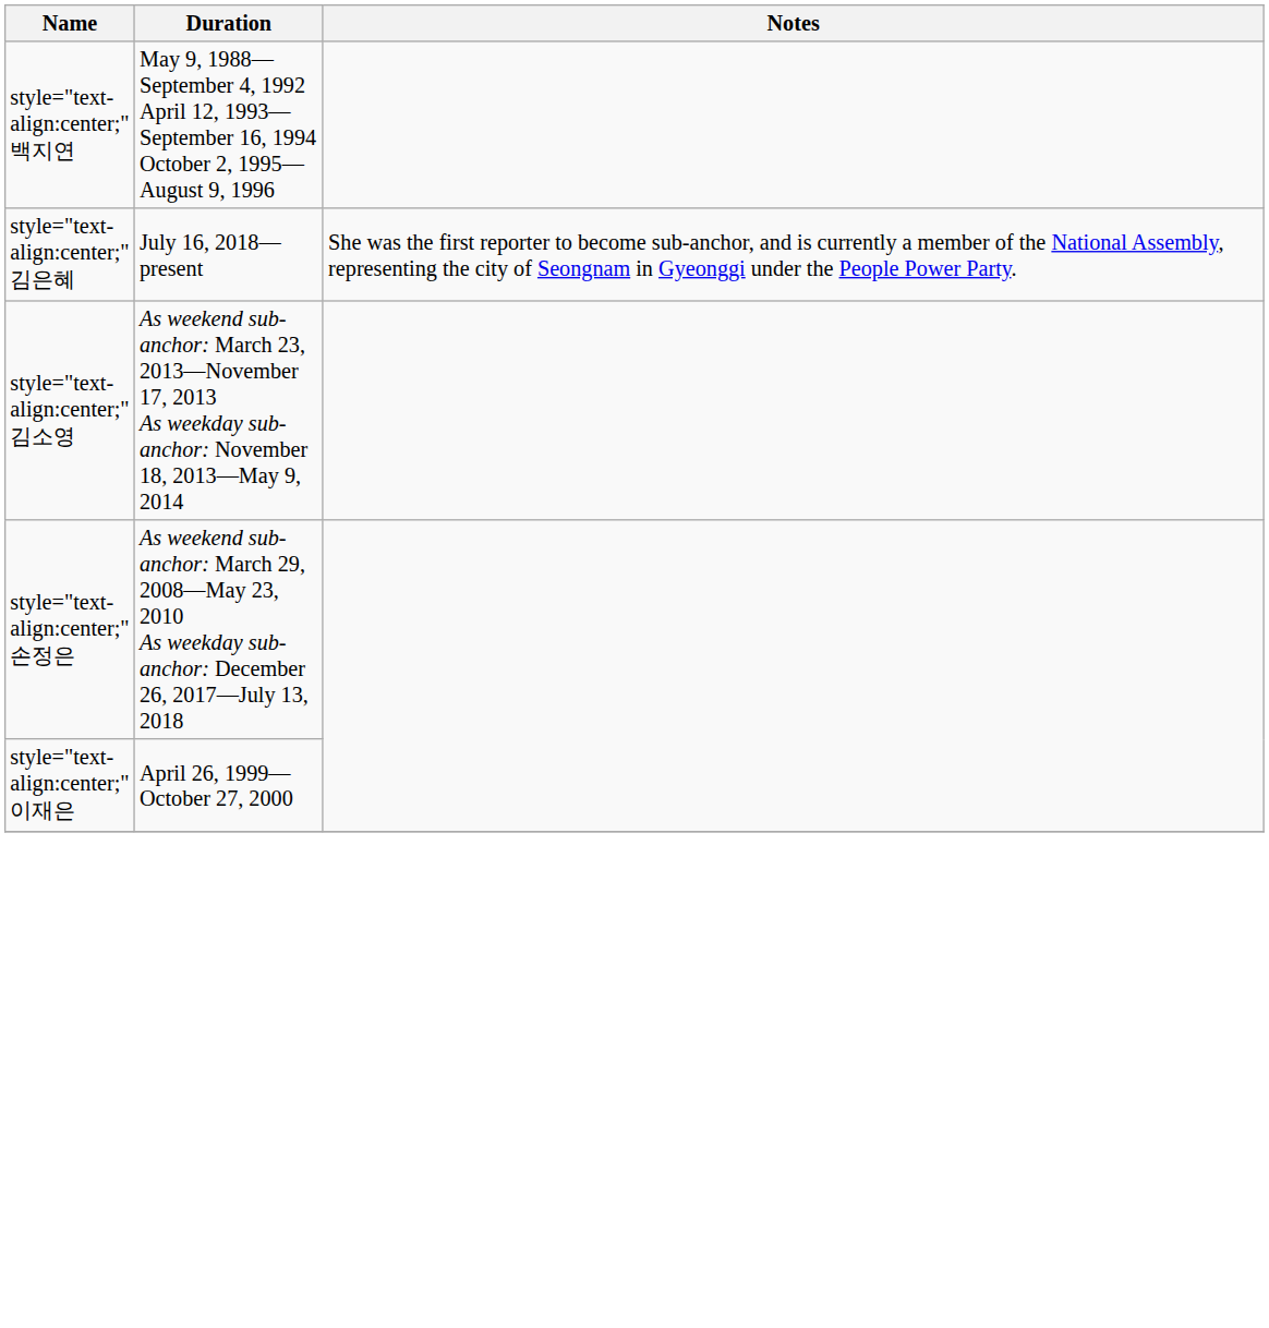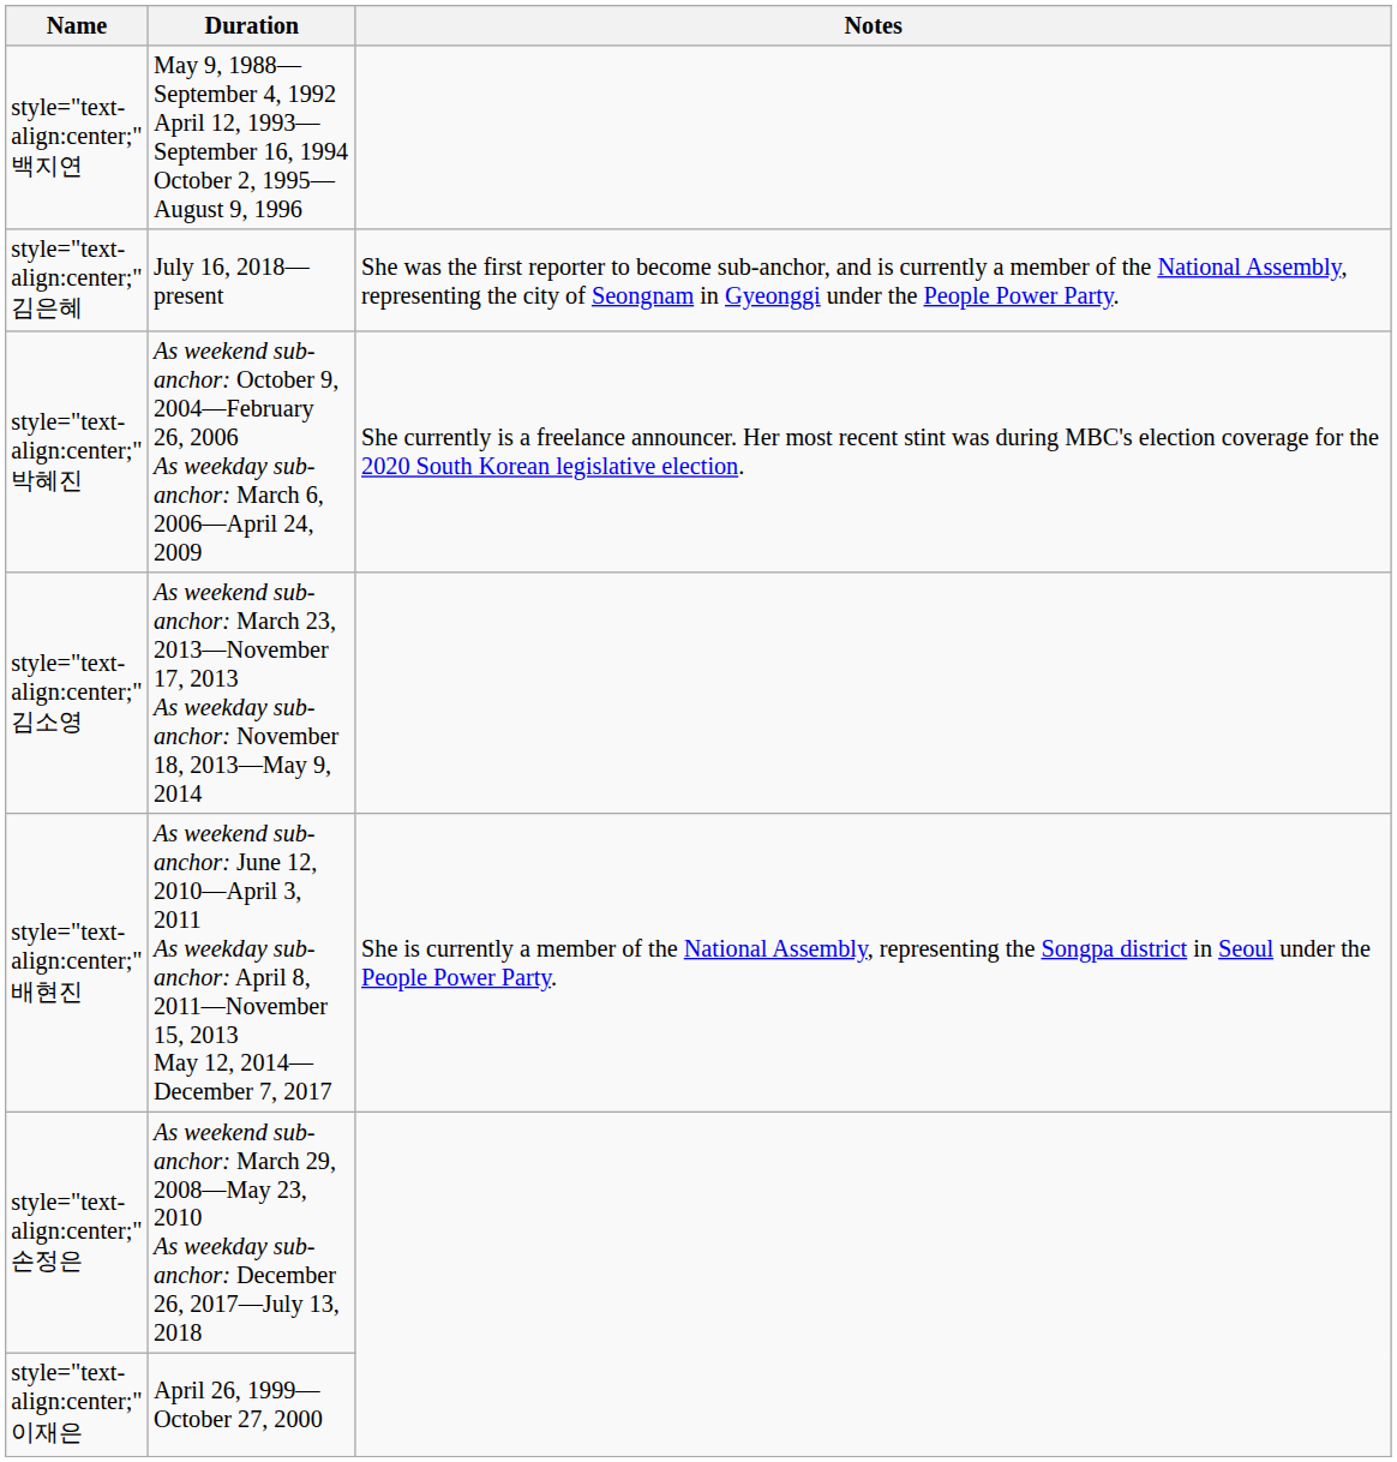+ row: style="text-align:center;" 박혜진 | As weekend sub-anchor: October 9, 2004—February 26, 2006 As weekday sub-anchor: March 6, 2006—April 24, 2009 | She currently is a freelance announcer. Her most recent stint was during MBC's election coverage for the 2020 South Korean legislative election.
+ row: style="text-align:center;" 배현진 | As weekend sub-anchor: June 12, 2010—April 3, 2011 As weekday sub-anchor: April 8, 2011—November 15, 2013 May 12, 2014—December 7, 2017 | She is currently a member of the National Assembly, representing the Songpa district in Seoul under the People Power Party.
